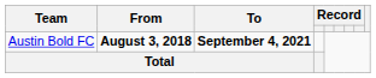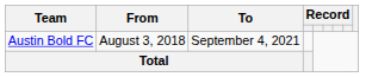Austin Bold FC | From: bold -> normal
Austin Bold FC | To: bold -> normal
